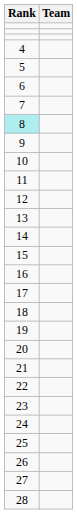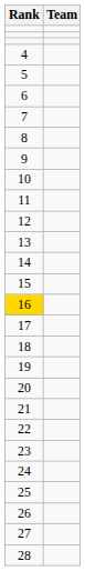row 9 | Rank: paleturquoise background -> no background
row 17 | Rank: no background -> gold background
